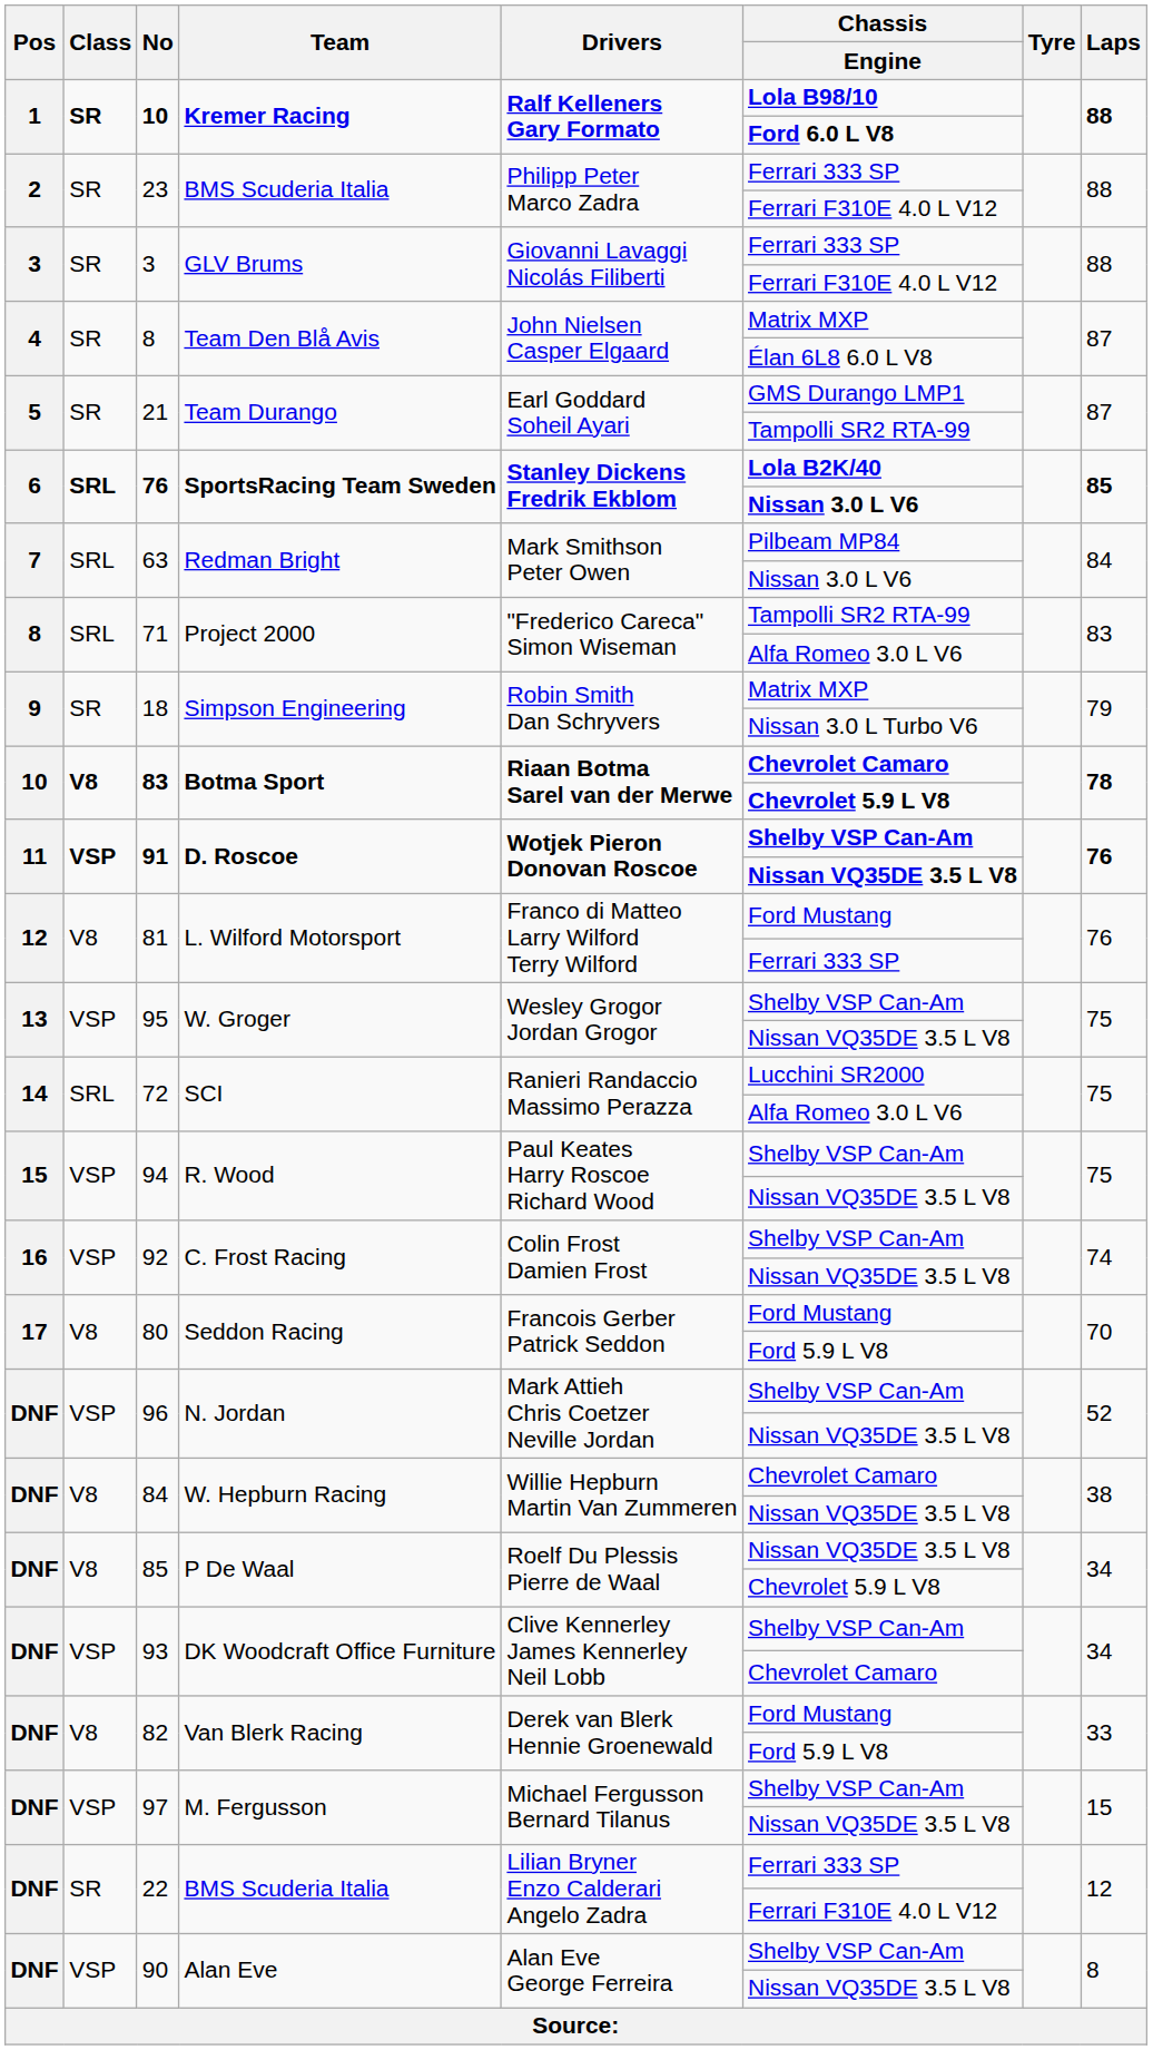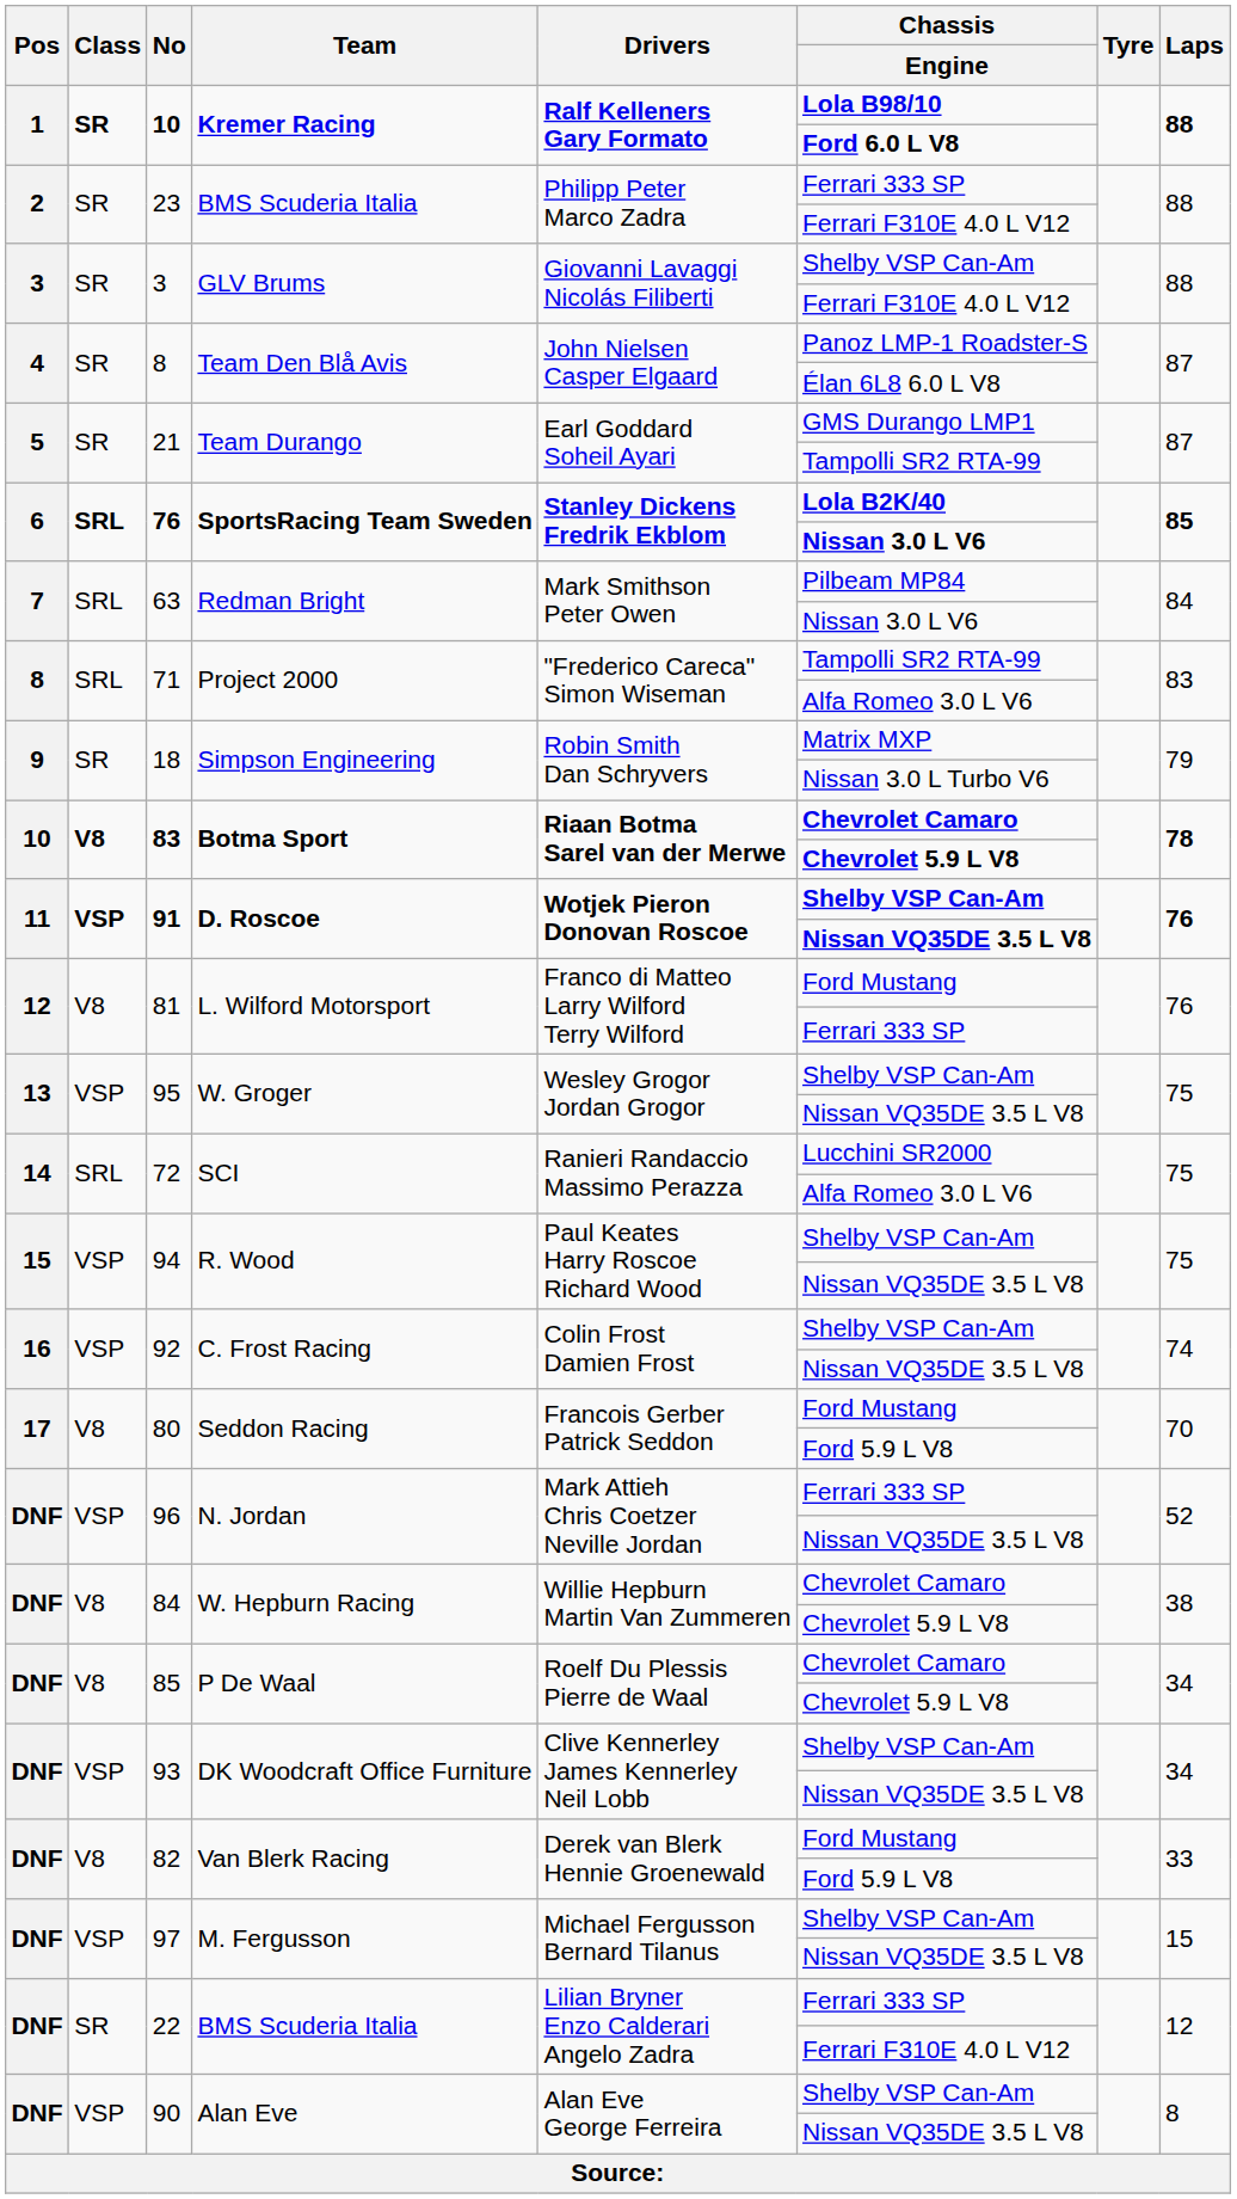row 7 | Chassis / Engine: Ferrari 333 SP -> Shelby VSP Can-Am
row 9 | Chassis / Engine: Matrix MXP -> Panoz LMP-1 Roadster-S
row 37 | Chassis / Engine: Shelby VSP Can-Am -> Ferrari 333 SP
row 40 | Chassis / Engine: Nissan VQ35DE 3.5 L V8 -> Chevrolet 5.9 L V8
row 41 | Chassis / Engine: Nissan VQ35DE 3.5 L V8 -> Chevrolet Camaro
row 44 | Chassis / Engine: Chevrolet Camaro -> Nissan VQ35DE 3.5 L V8
